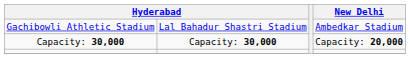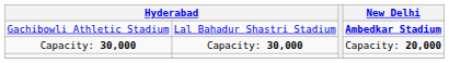Gachibowli Athletic Stadium | New Delhi: normal -> bold
